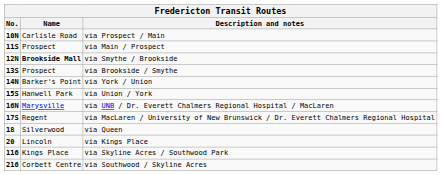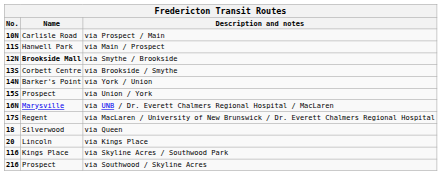via Main / Prospect | Name: Prospect -> Hanwell Park
via Brookside / Smythe | Name: Prospect -> Corbett Centre
via Union / York | Name: Hanwell Park -> Prospect
via Southwood / Skyline Acres | Name: Corbett Centre -> Prospect
